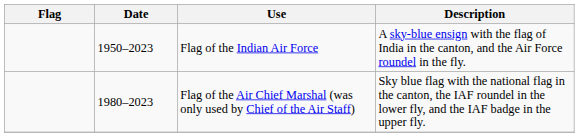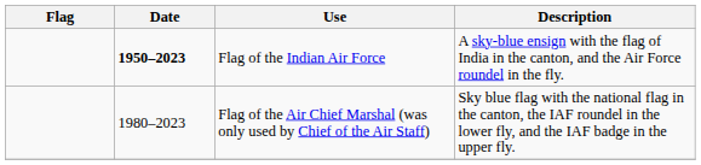Flag of the Indian Air Force | Date: normal -> bold
